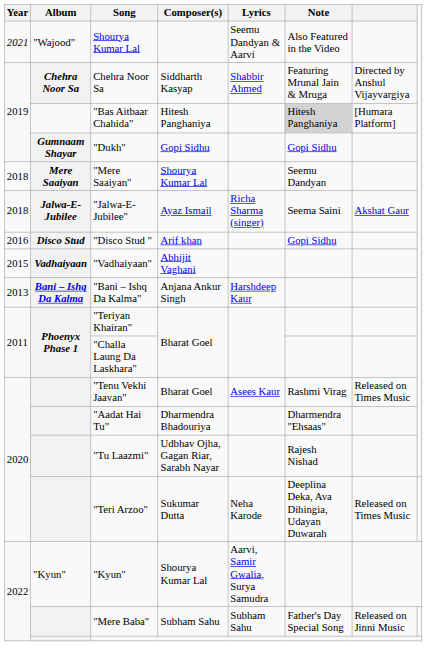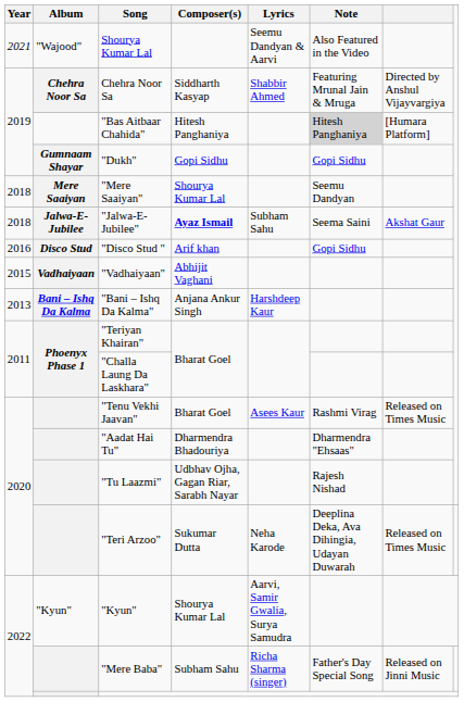"Jalwa-E-Jubilee" | Composer(s): normal -> bold
"Jalwa-E-Jubilee" | Lyrics: Richa Sharma (singer) -> Subham Sahu
"Mere Baba" | Lyrics: Subham Sahu -> Richa Sharma (singer)
